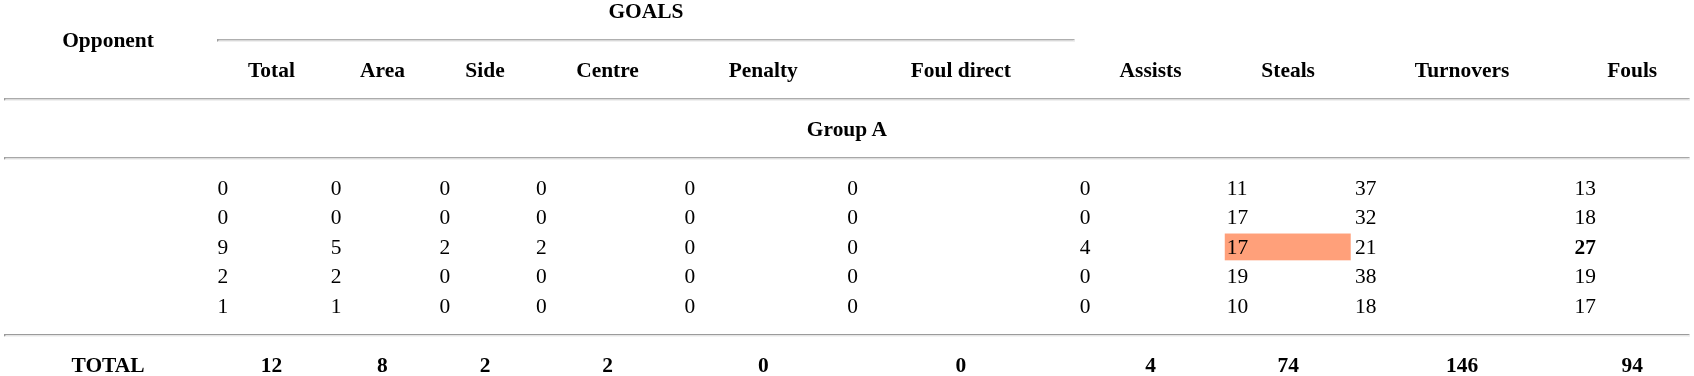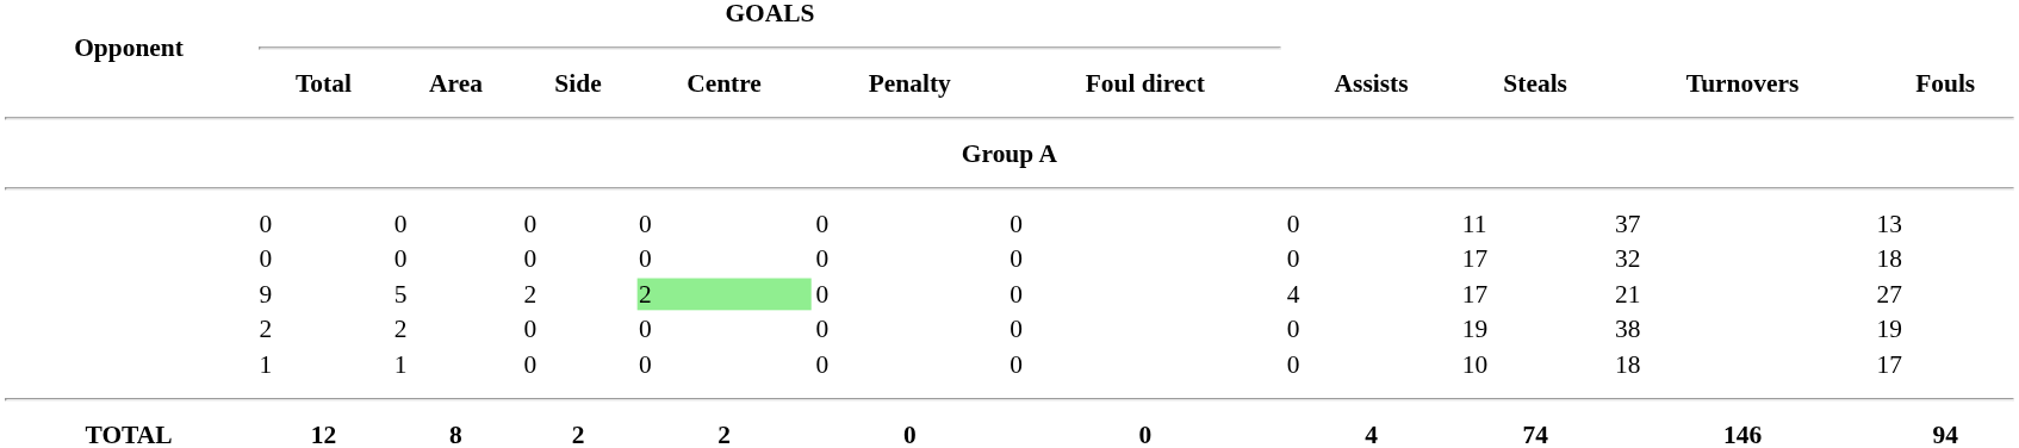9 | GOALS / Centre: no background -> lightgreen background
9 | Steals: lightsalmon background -> no background
9 | Fouls: bold -> normal
